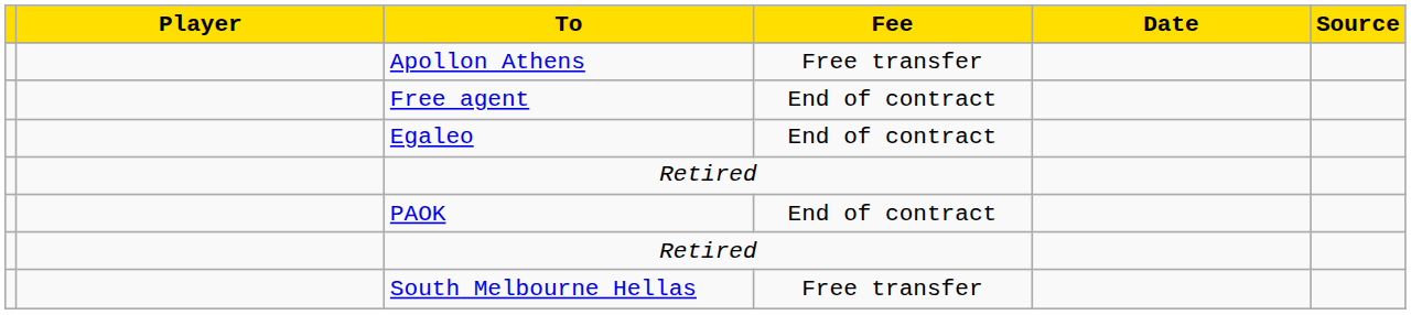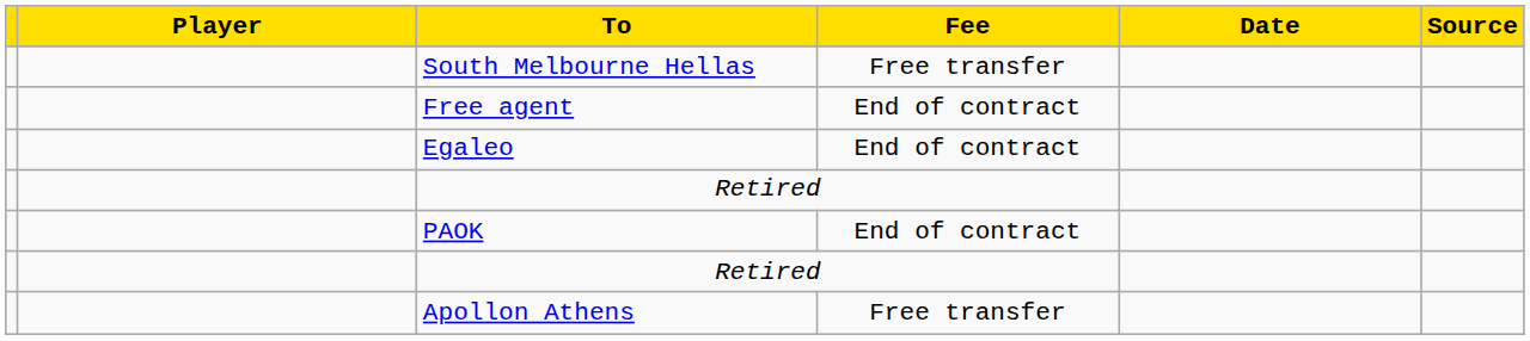rows swapped: Apollon Athens <-> South Melbourne Hellas
